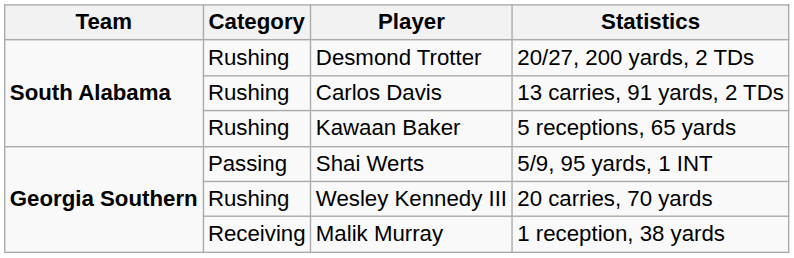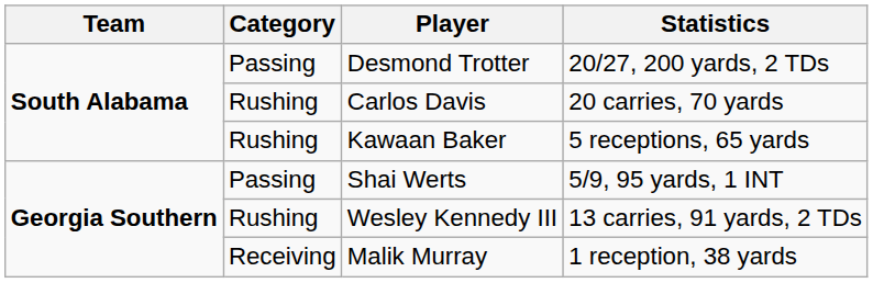Desmond Trotter | Category: Rushing -> Passing
Carlos Davis | Statistics: 13 carries, 91 yards, 2 TDs -> 20 carries, 70 yards
Wesley Kennedy III | Statistics: 20 carries, 70 yards -> 13 carries, 91 yards, 2 TDs
